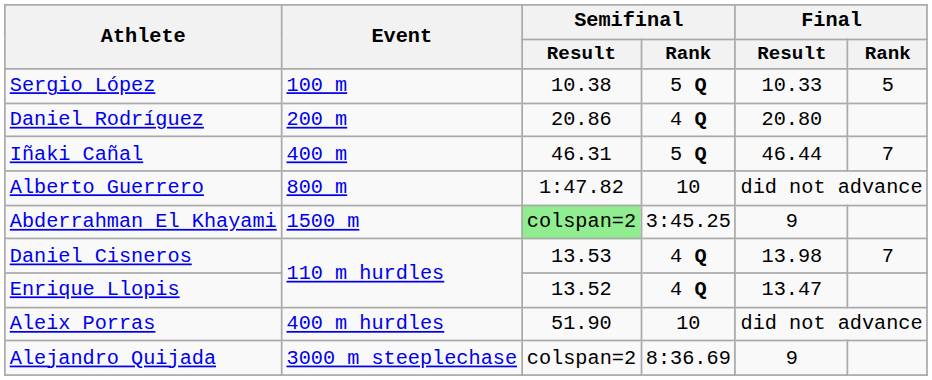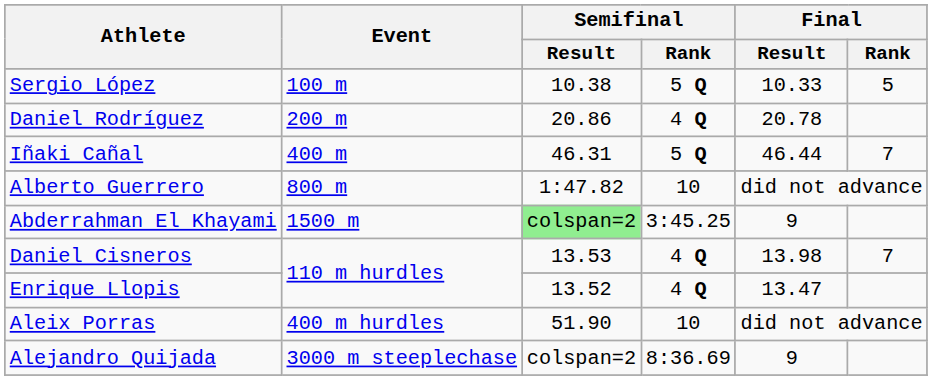Daniel Rodríguez | Final / Result: 20.80 -> 20.78
